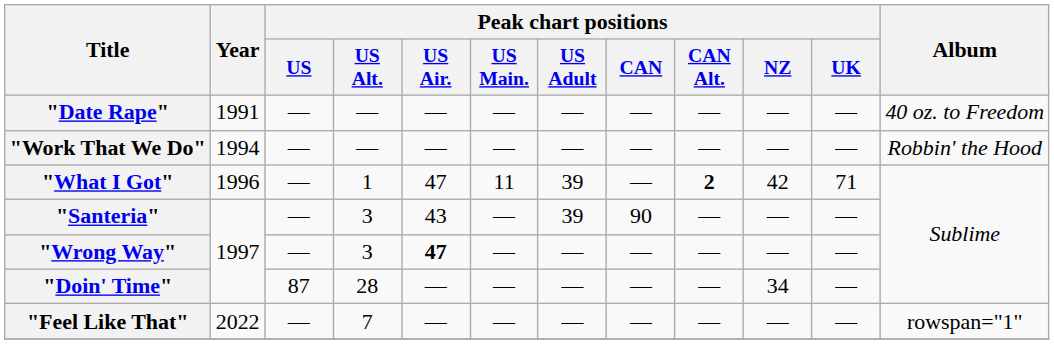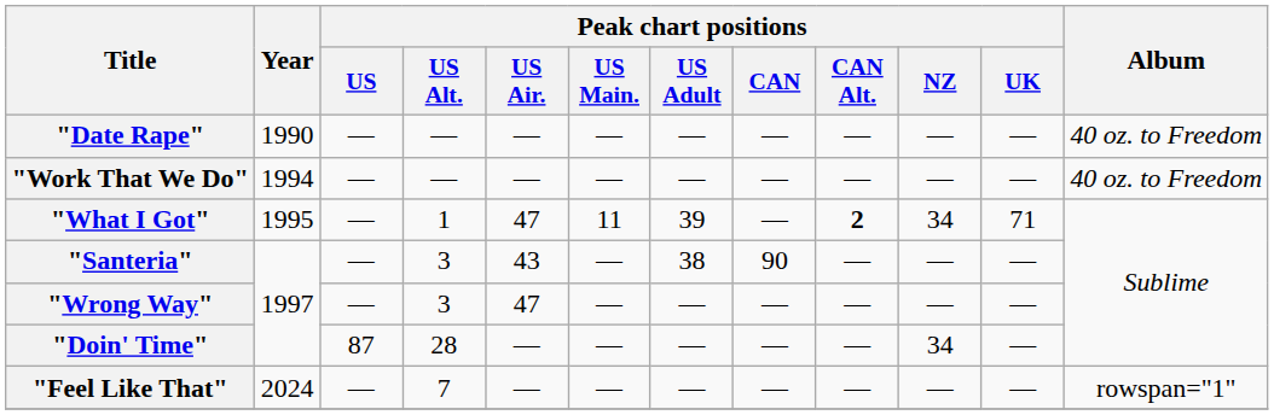"Date Rape" | Year: 1991 -> 1990
"Work That We Do" | Album: Robbin' the Hood -> 40 oz. to Freedom
"What I Got" | Year: 1996 -> 1995
"What I Got" | Peak chart positions / NZ: 42 -> 34
"Santeria" | Peak chart positions / US Adult: 39 -> 38
"Wrong Way" | Peak chart positions / US Air.: bold -> normal
"Feel Like That" | Year: 2022 -> 2024
